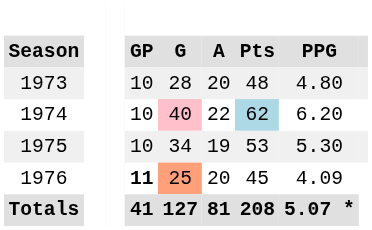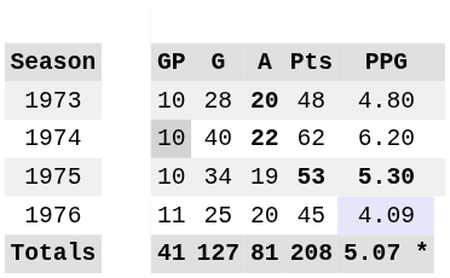1973 | A: normal -> bold
1974 | GP: no background -> lightgrey background
1974 | G: pink background -> no background
1974 | A: normal -> bold
1974 | Pts: lightblue background -> no background
1975 | Pts: normal -> bold
1975 | PPG: normal -> bold
1976 | GP: bold -> normal
1976 | G: lightsalmon background -> no background
1976 | PPG: no background -> lavender background
